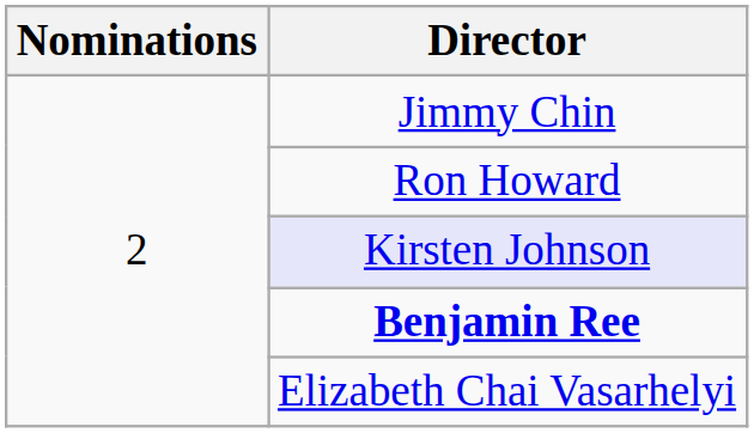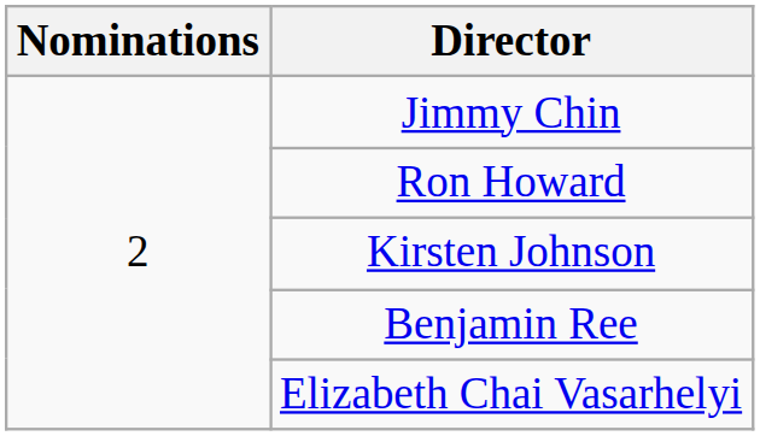Kirsten Johnson | Director: lavender background -> no background
Benjamin Ree | Director: bold -> normal
